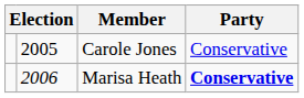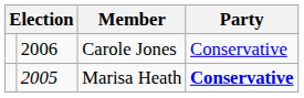Carole Jones | column 2: 2005 -> 2006
Marisa Heath | column 2: 2006 -> 2005
